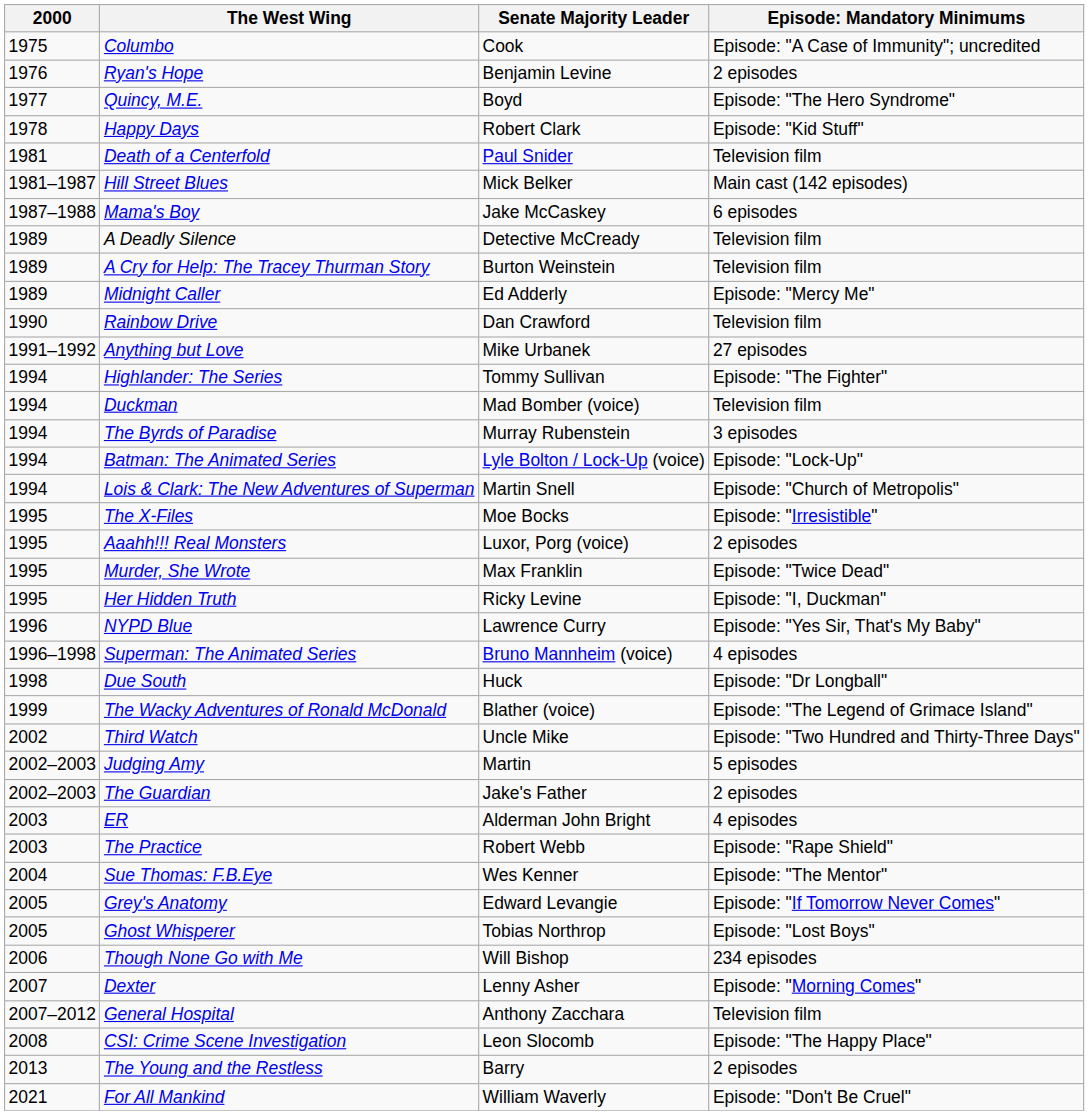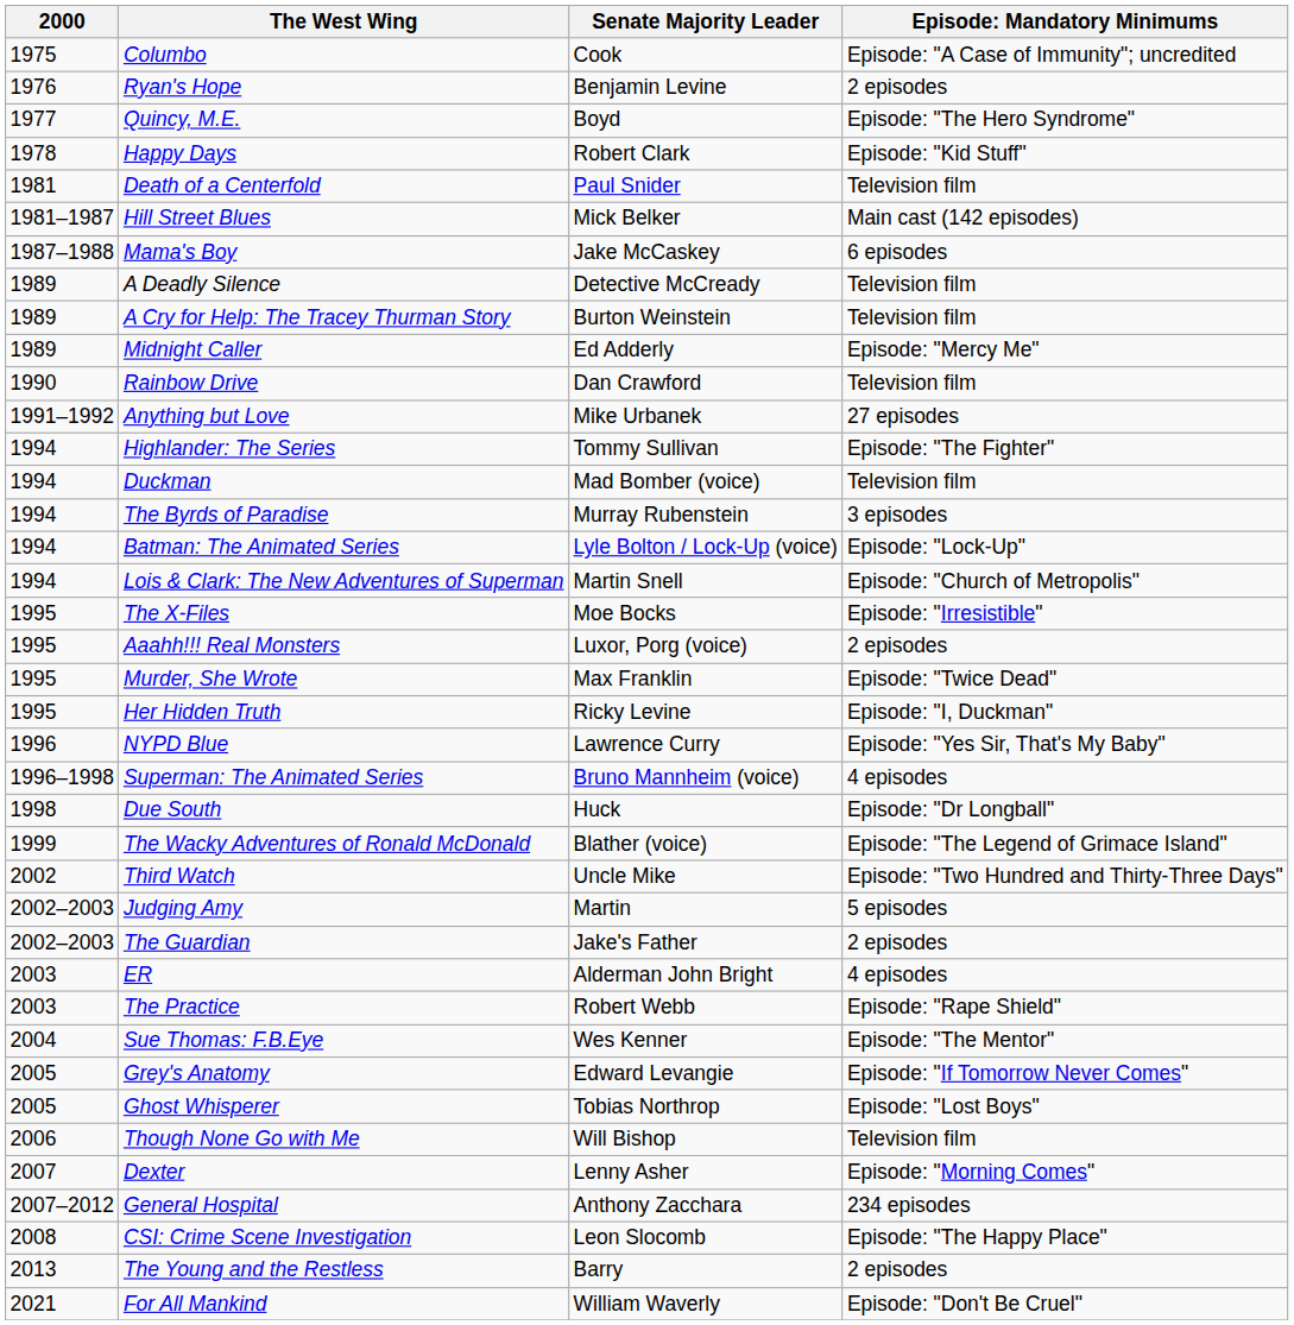Though None Go with Me | column 4: 234 episodes -> Television film
General Hospital | column 4: Television film -> 234 episodes
